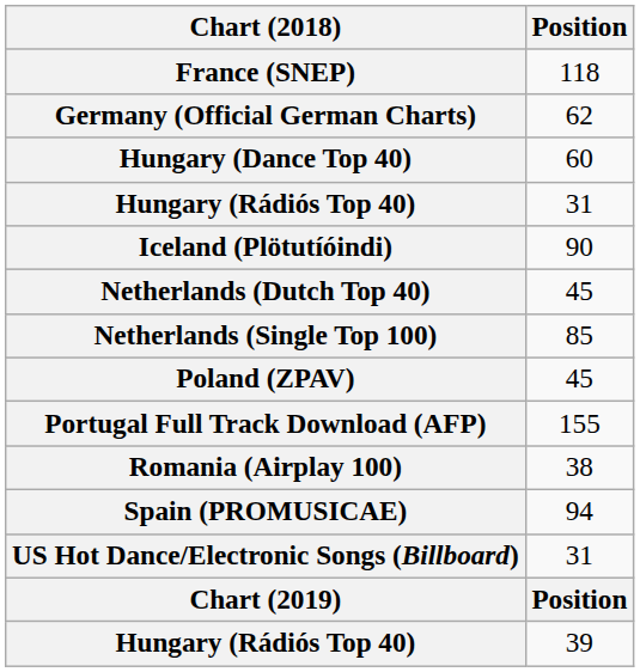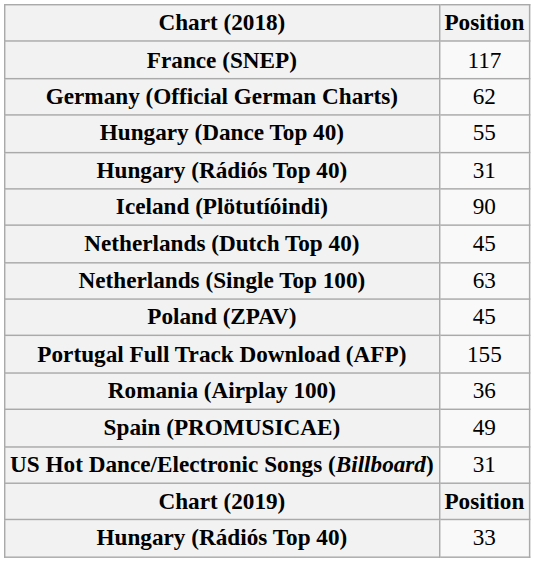row 2 | Position: 118 -> 117
row 4 | Position: 60 -> 55
row 8 | Position: 85 -> 63
row 11 | Position: 38 -> 36
row 12 | Position: 94 -> 49
row 15 | Position: 39 -> 33
